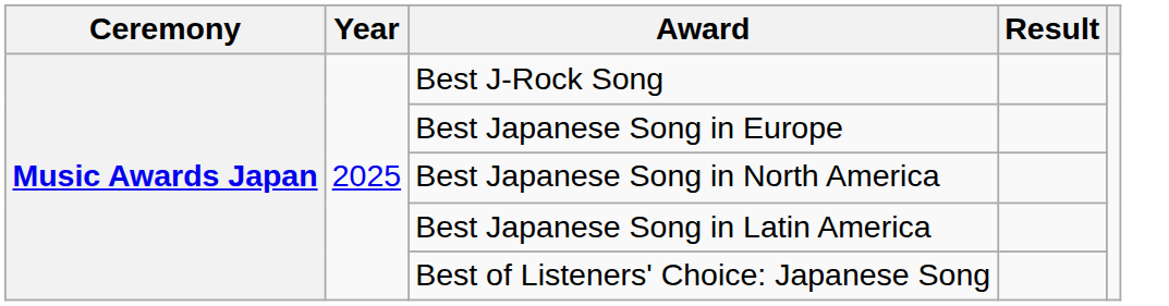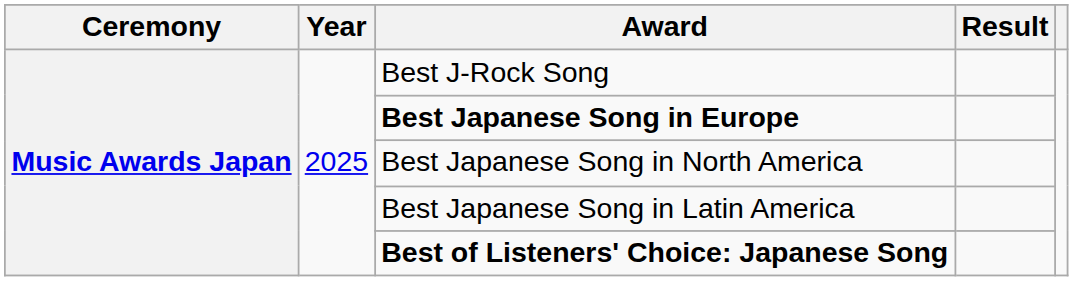Best Japanese Song in Europe | Award: normal -> bold
Best of Listeners' Choice: Japanese Song | Award: normal -> bold
